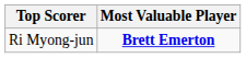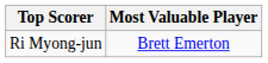Ri Myong-jun | Most Valuable Player: bold -> normal
